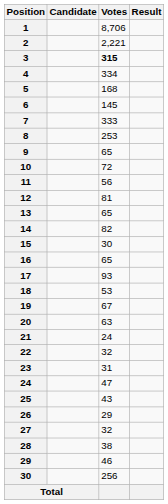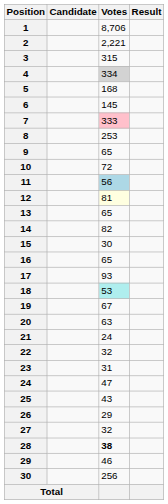3 | Votes: bold -> normal
4 | Votes: no background -> lightgrey background
7 | Votes: no background -> pink background
11 | Votes: no background -> lightblue background
12 | Votes: no background -> lightyellow background
18 | Votes: no background -> paleturquoise background
28 | Votes: normal -> bold
